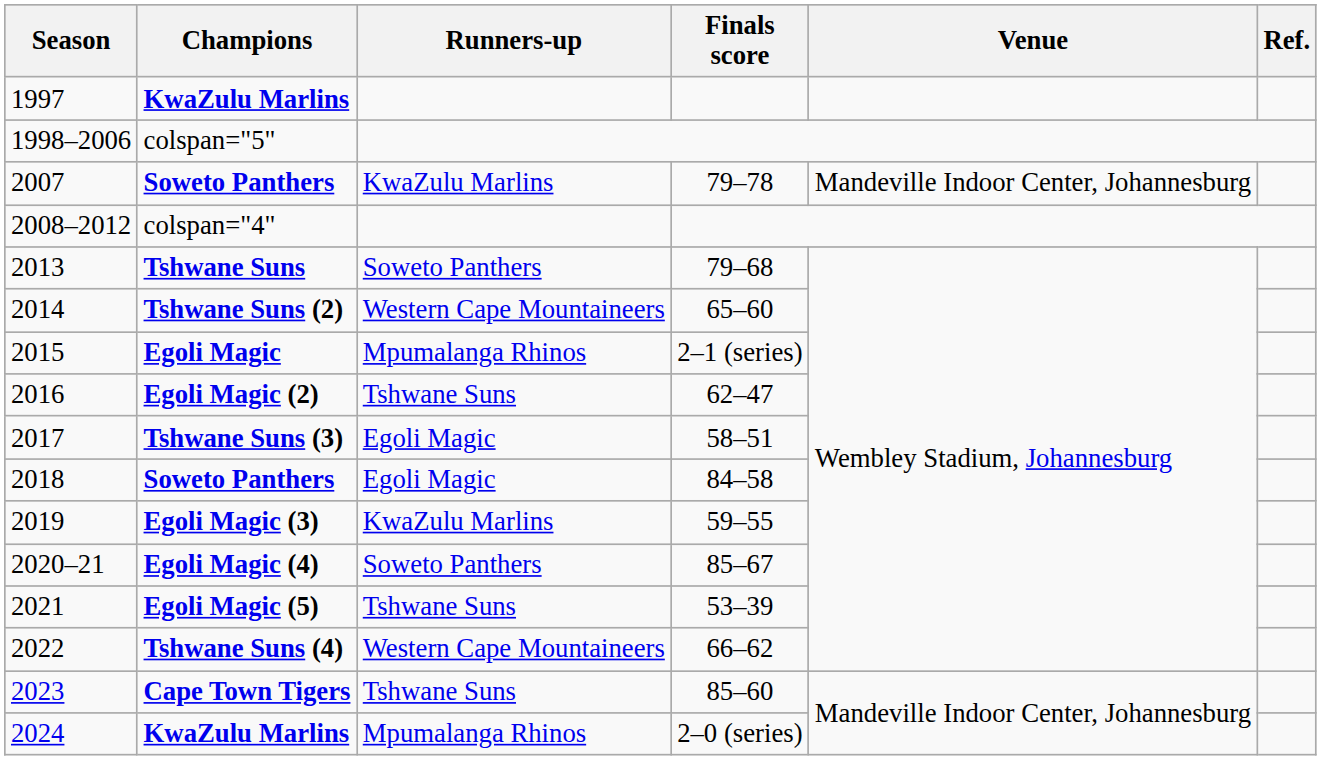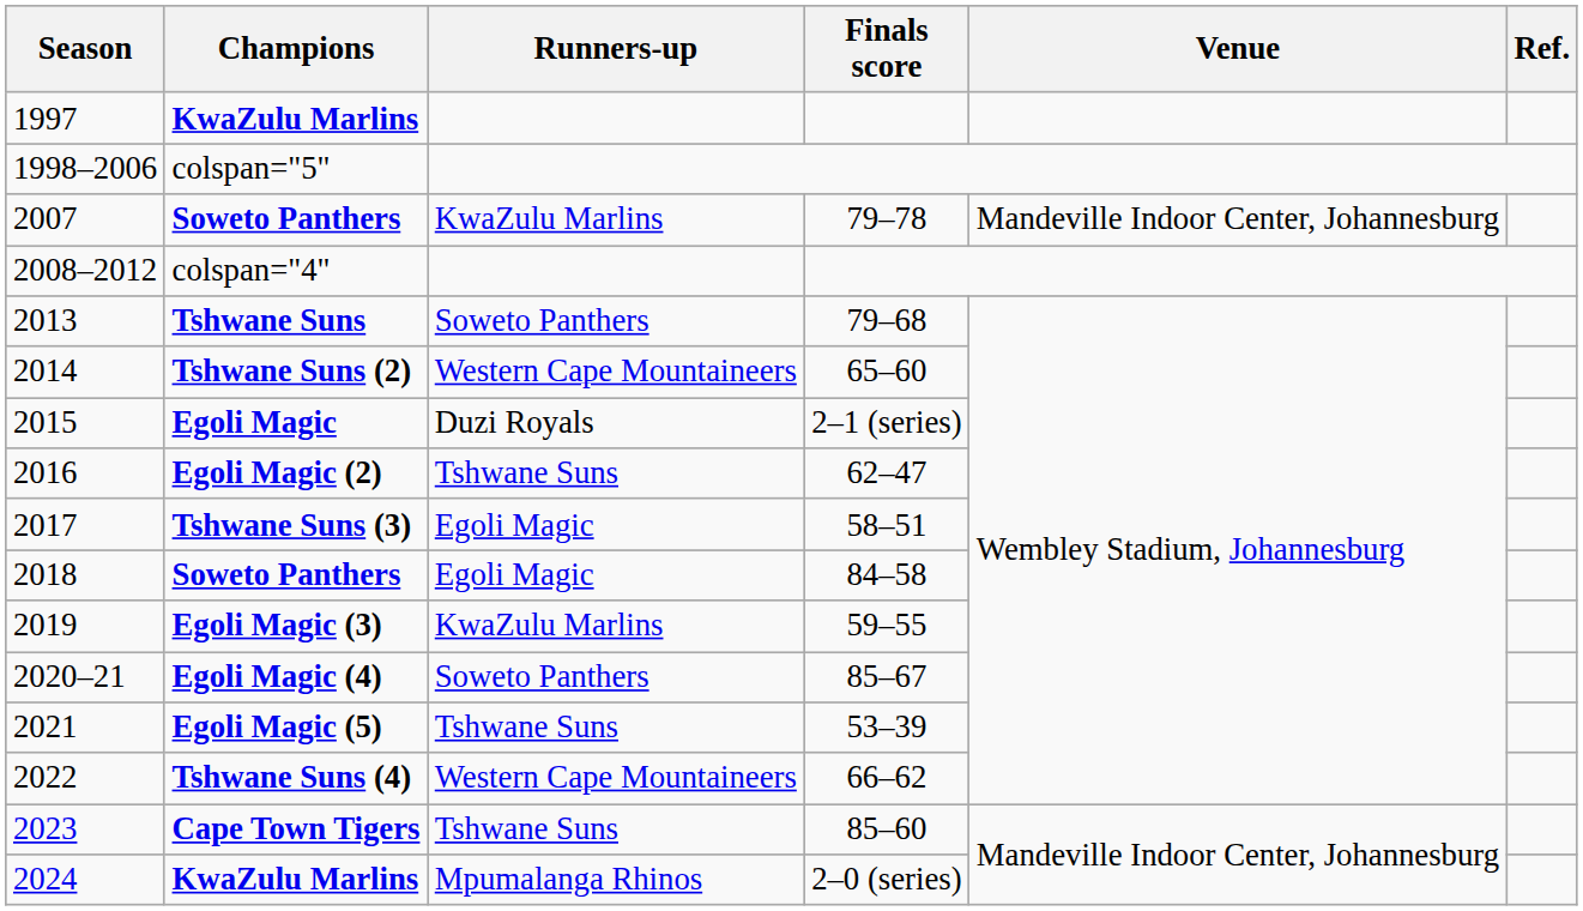2015 | Runners-up: Mpumalanga Rhinos -> Duzi Royals
